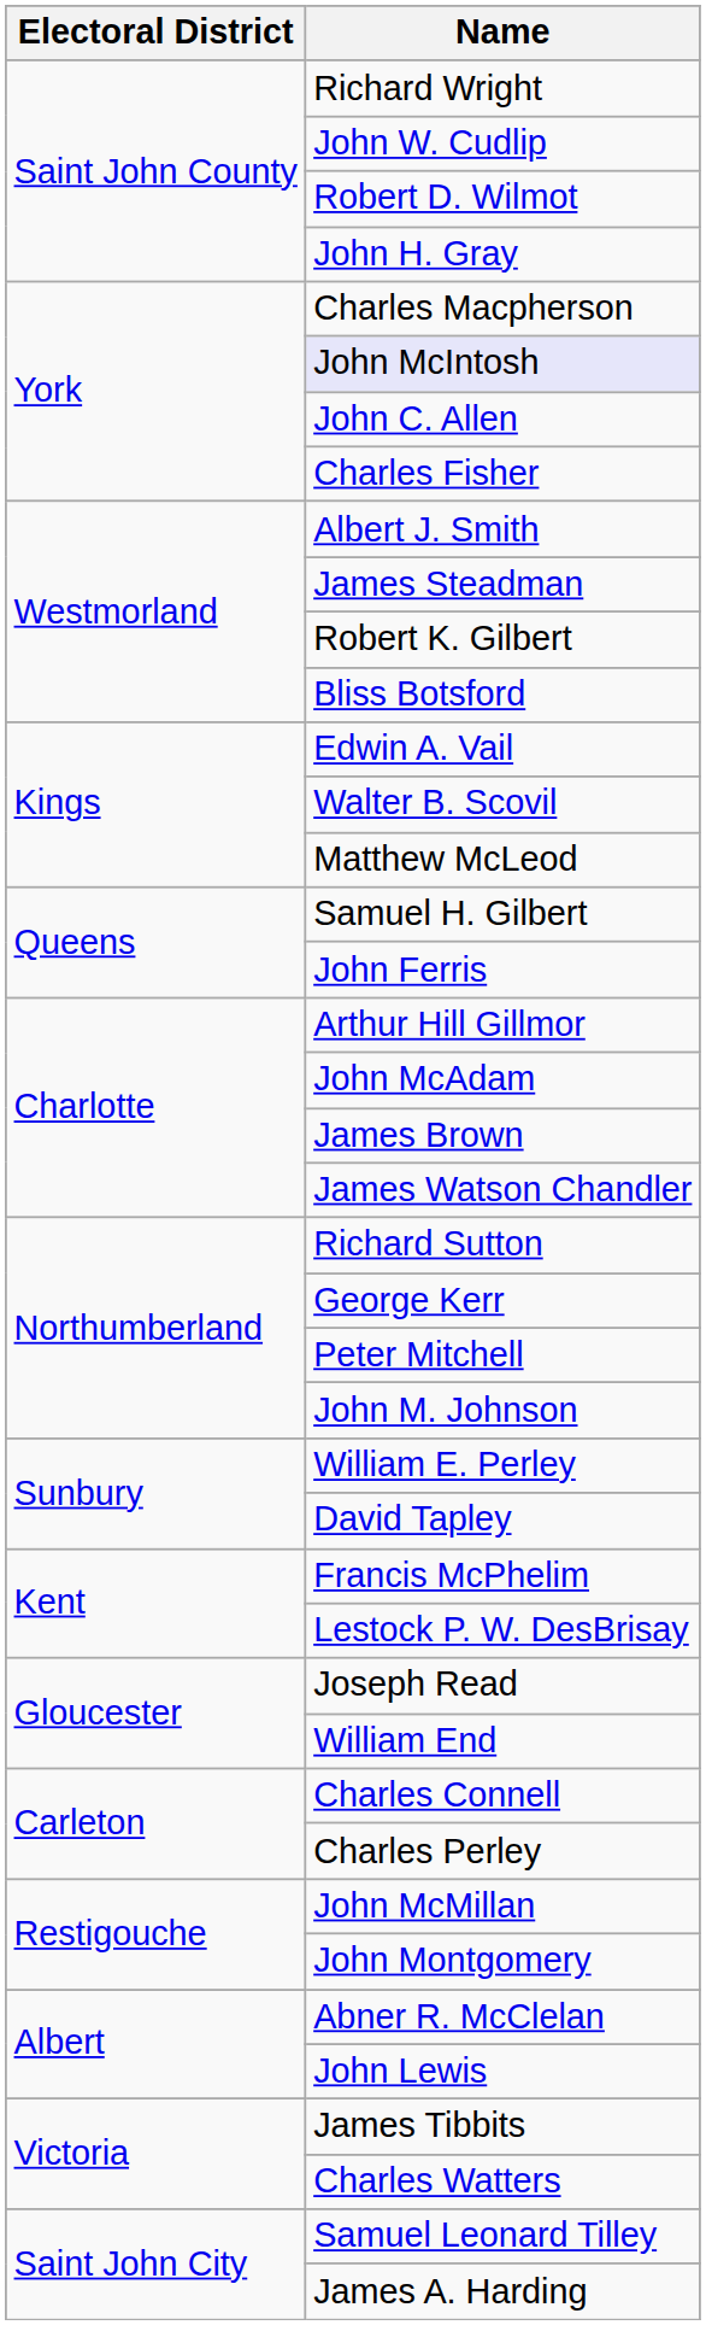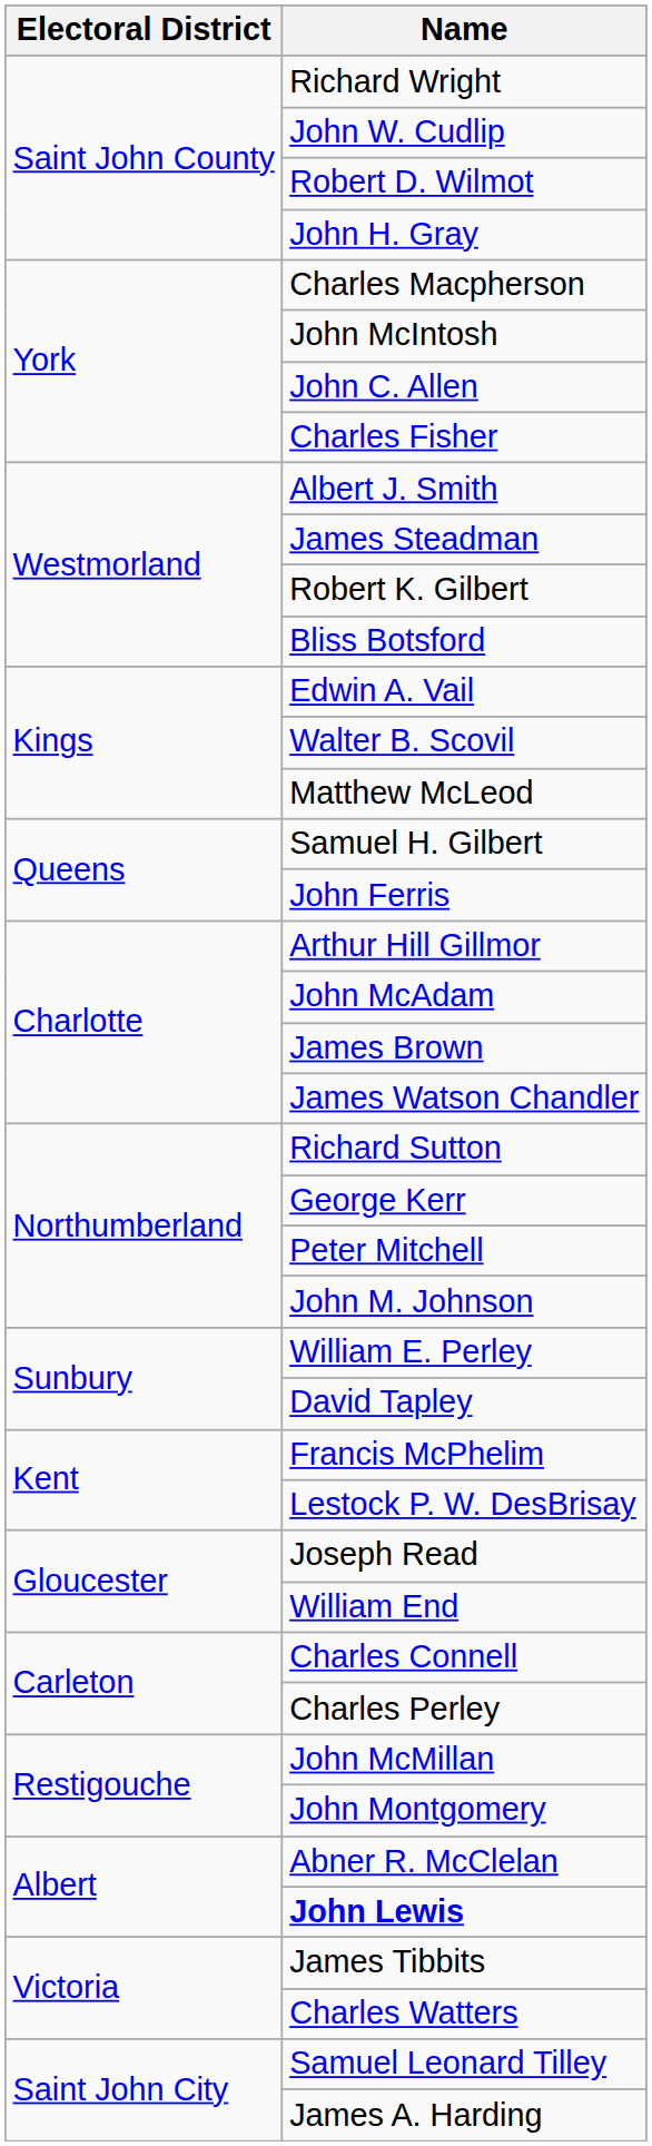John McIntosh | Name: lavender background -> no background
John Lewis | Name: normal -> bold
